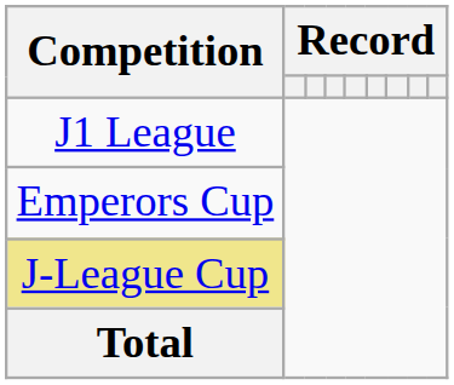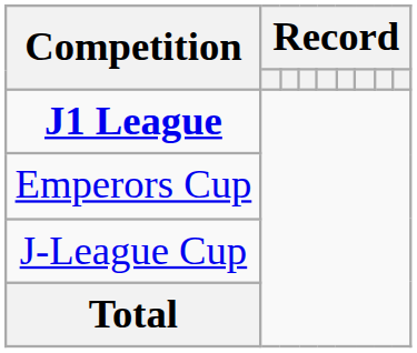J1 League | Competition: normal -> bold
J-League Cup | Competition: khaki background -> no background
